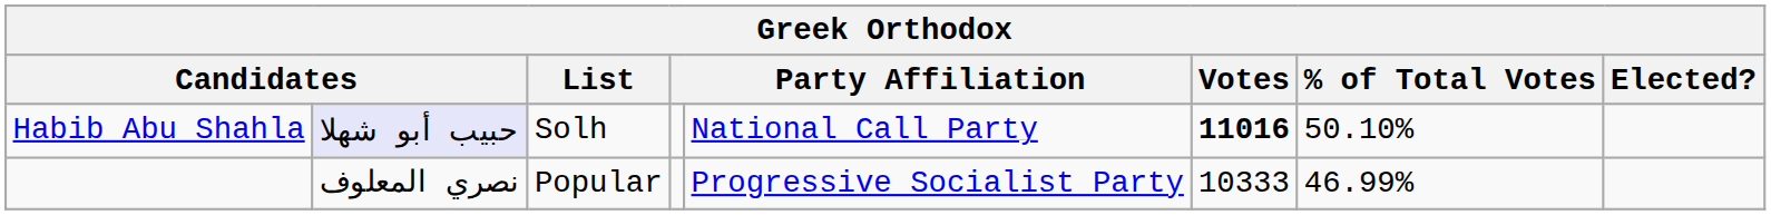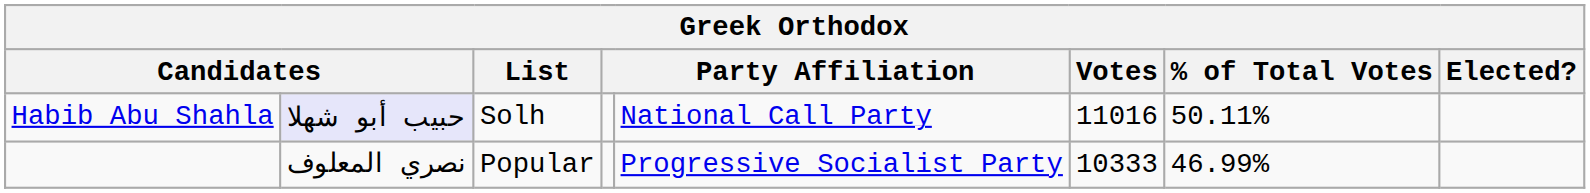Habib Abu Shahla | Votes: bold -> normal
Habib Abu Shahla | % of Total Votes: 50.10% -> 50.11%
